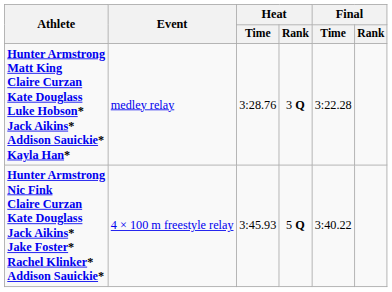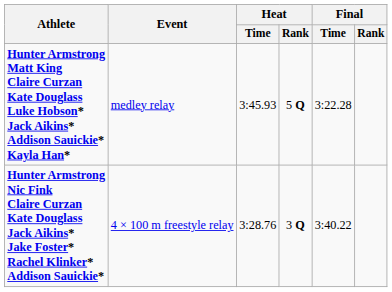row 3 | Heat / Time: 3:28.76 -> 3:45.93
row 3 | Heat / Rank: 3 Q -> 5 Q
row 4 | Heat / Time: 3:45.93 -> 3:28.76
row 4 | Heat / Rank: 5 Q -> 3 Q
